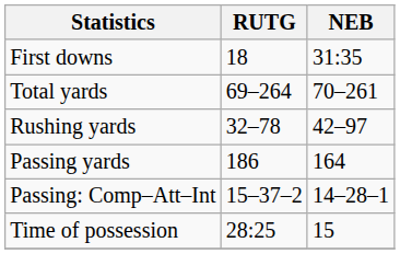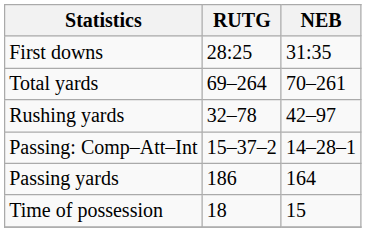First downs | RUTG: 18 -> 28:25
rows swapped: Passing yards <-> Passing: Comp–Att–Int
Time of possession | RUTG: 28:25 -> 18
